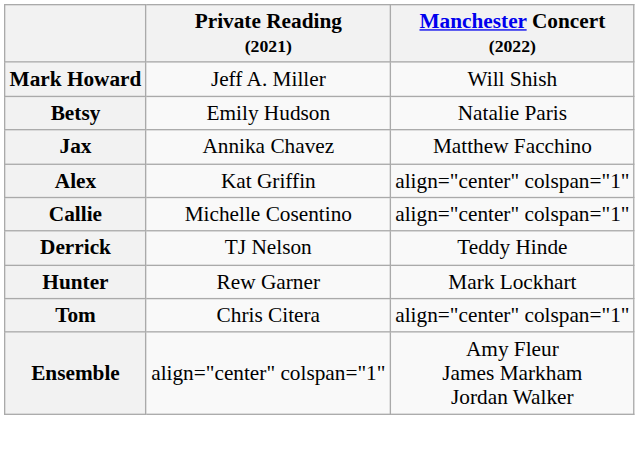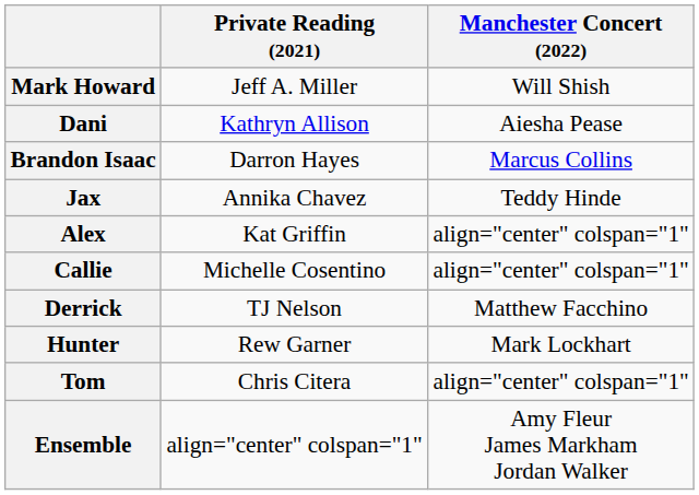+ row: Dani | Kathryn Allison | Aiesha Pease
- row: Betsy | Emily Hudson | Natalie Paris
+ row: Brandon Isaac | Darron Hayes | Marcus Collins
Jax | Manchester Concert (2022): Matthew Facchino -> Teddy Hinde
Derrick | Manchester Concert (2022): Teddy Hinde -> Matthew Facchino
